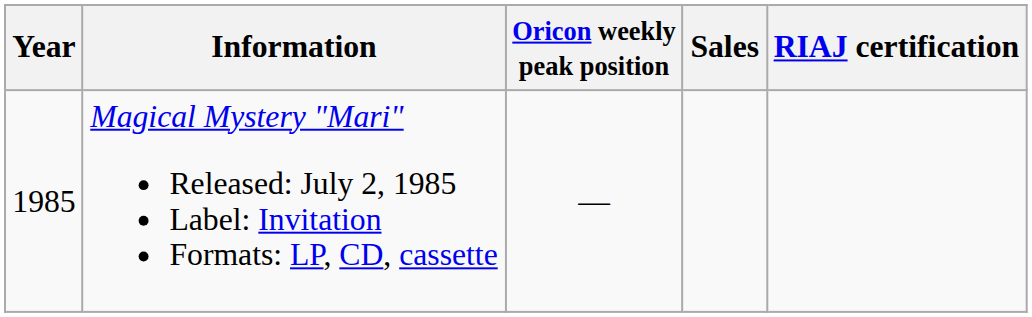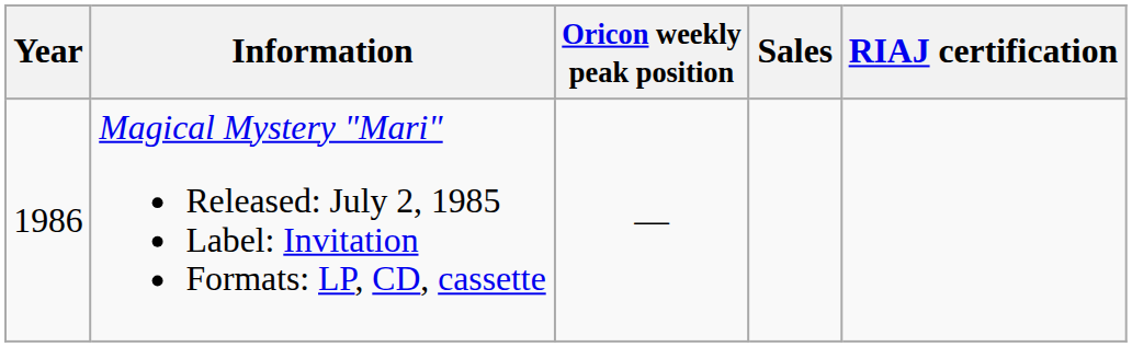row 2 | Year: 1985 -> 1986
